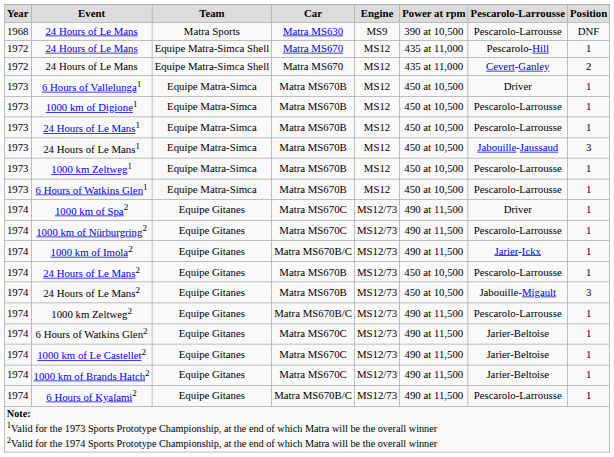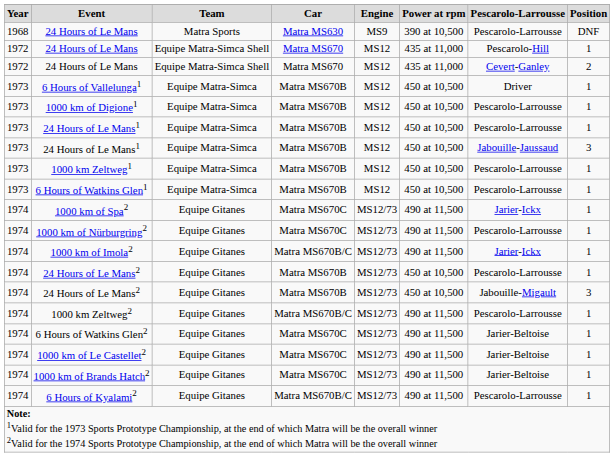1000 km of Spa2 | column 7: Driver -> Jarier-Ickx
